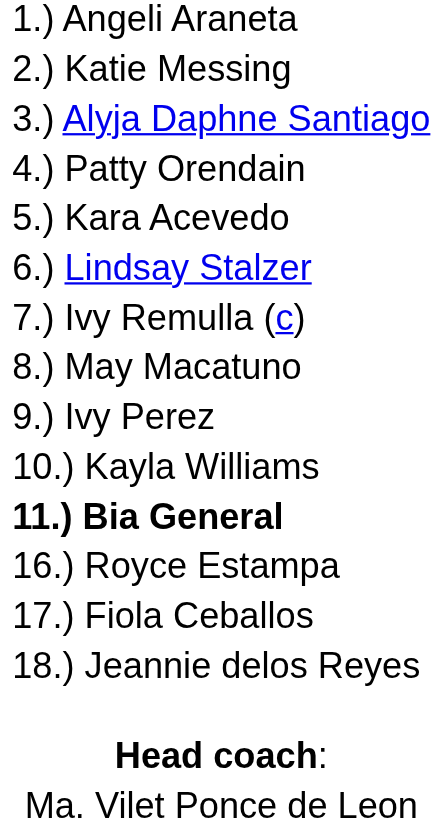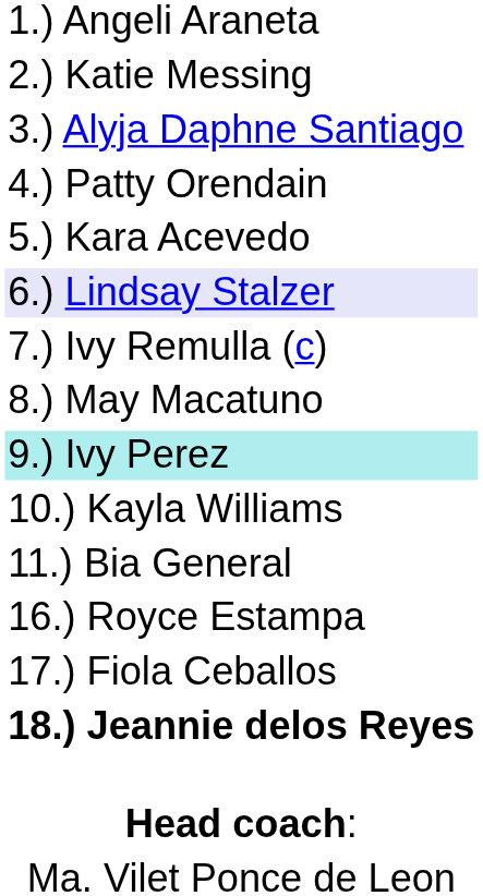row 6 | column 1: no background -> lavender background
row 9 | column 1: no background -> paleturquoise background
row 11 | column 1: bold -> normal
row 14 | column 1: normal -> bold
